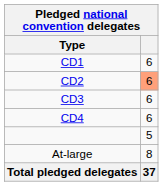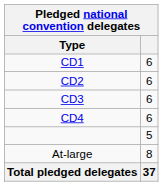CD2 | column 2: lightsalmon background -> no background
